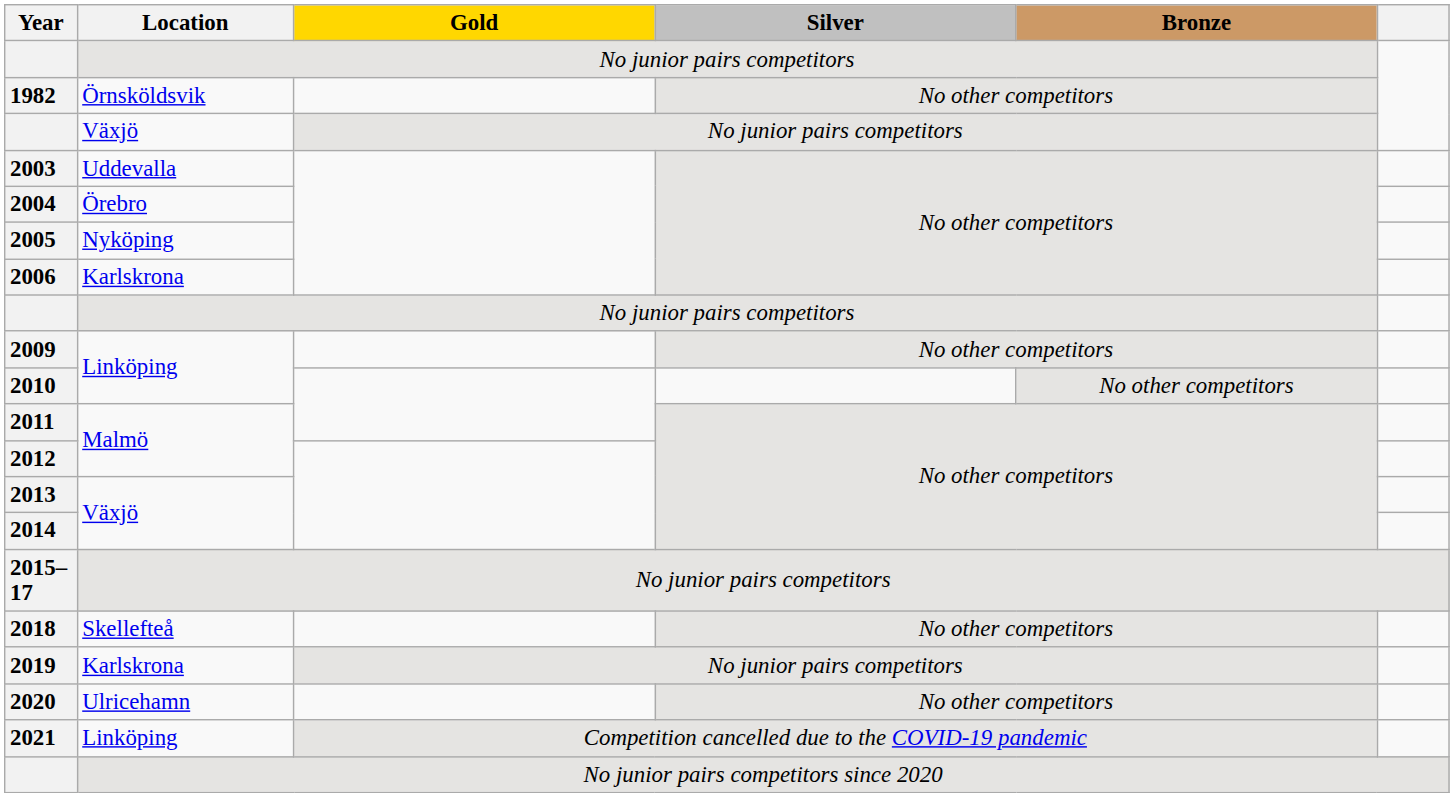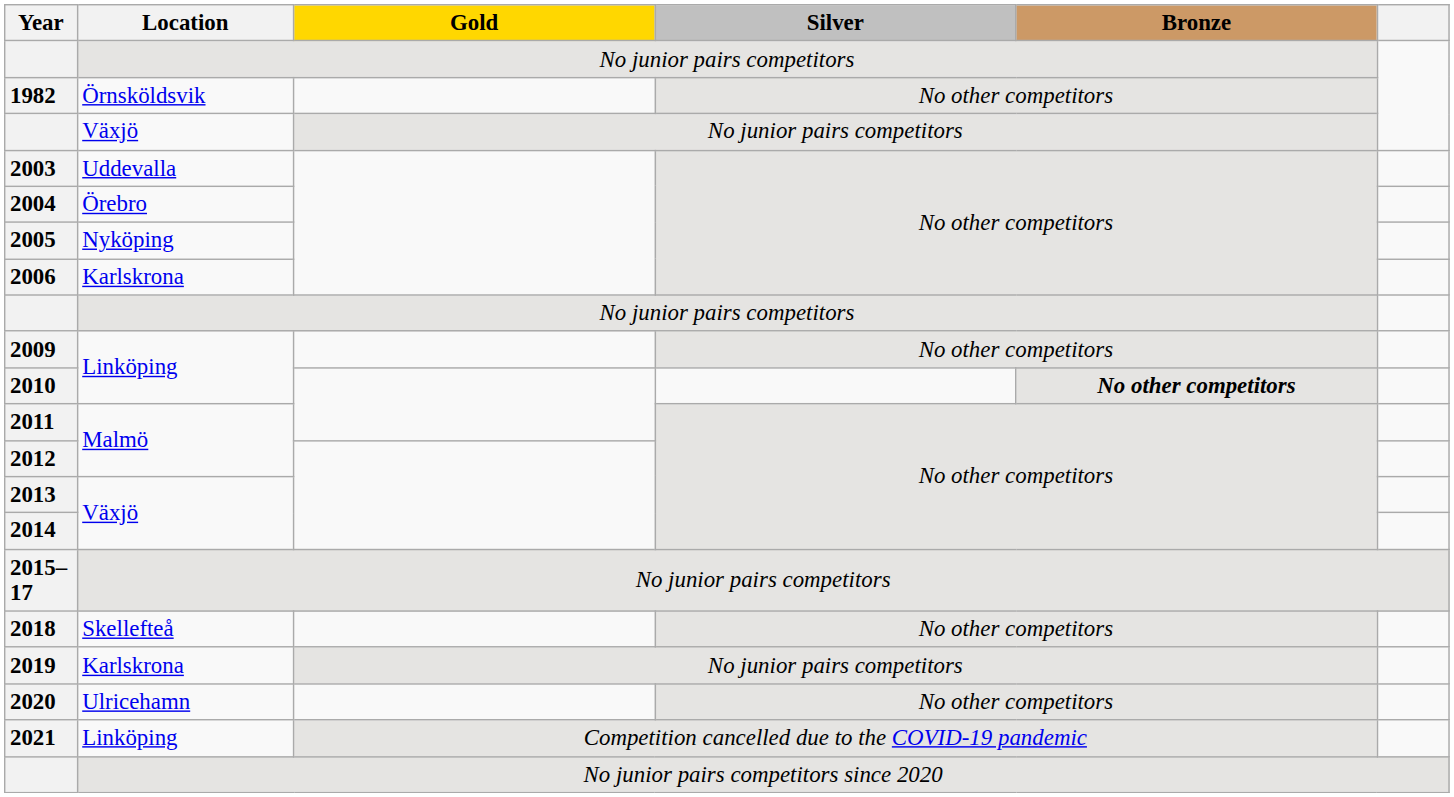2010 | Bronze: normal -> bold
